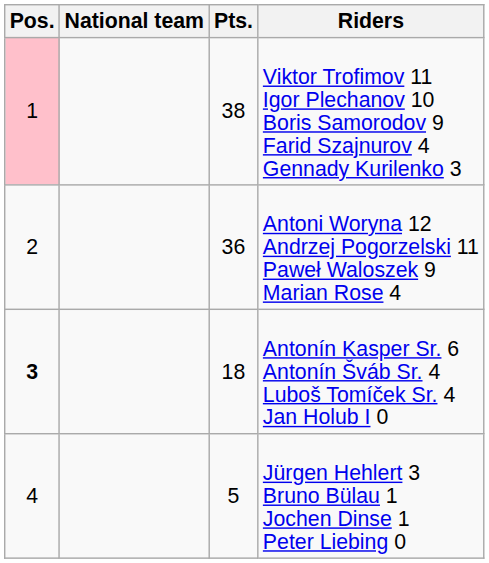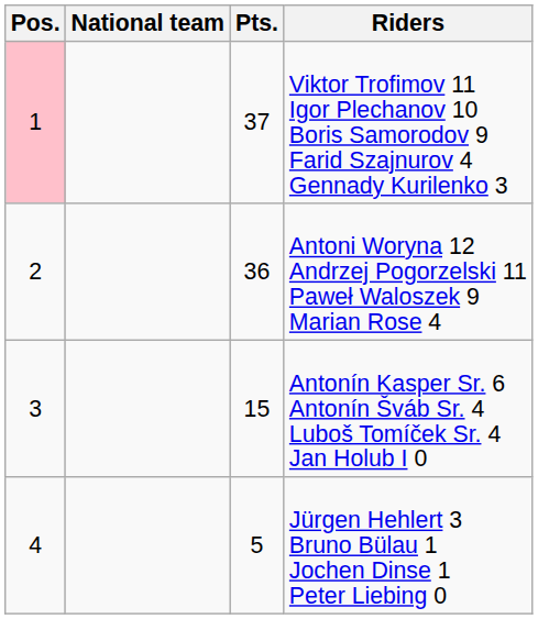row 2 | Pts.: 38 -> 37
row 4 | Pos.: bold -> normal
row 4 | Pts.: 18 -> 15
